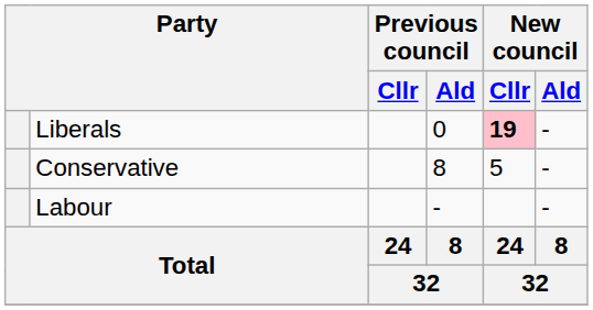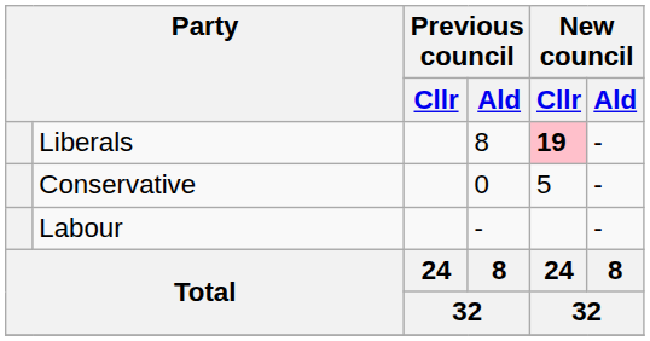Liberals | Previous council / Ald: 0 -> 8
Conservative | Previous council / Ald: 8 -> 0
